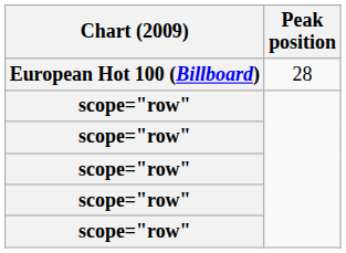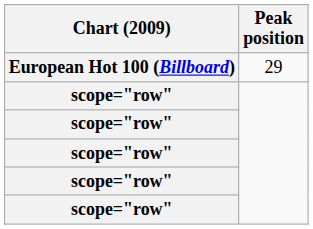European Hot 100 (Billboard) | Peak position: 28 -> 29
